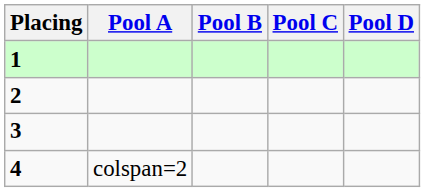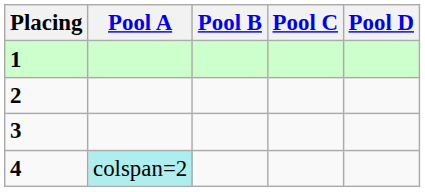4 | Pool A: no background -> paleturquoise background
